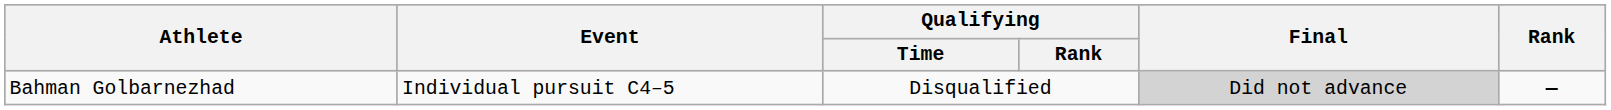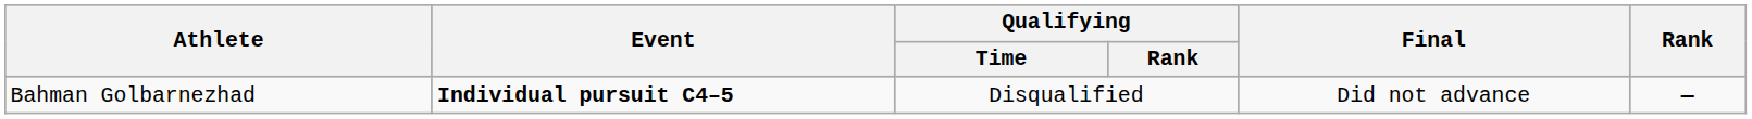Bahman Golbarnezhad | Event: normal -> bold
Bahman Golbarnezhad | Final: lightgrey background -> no background
